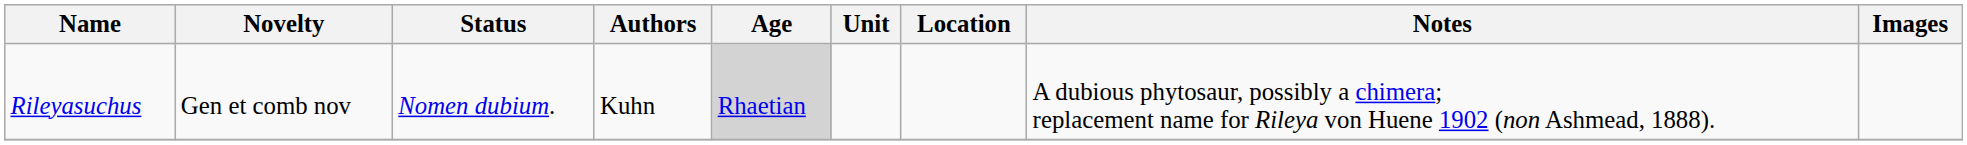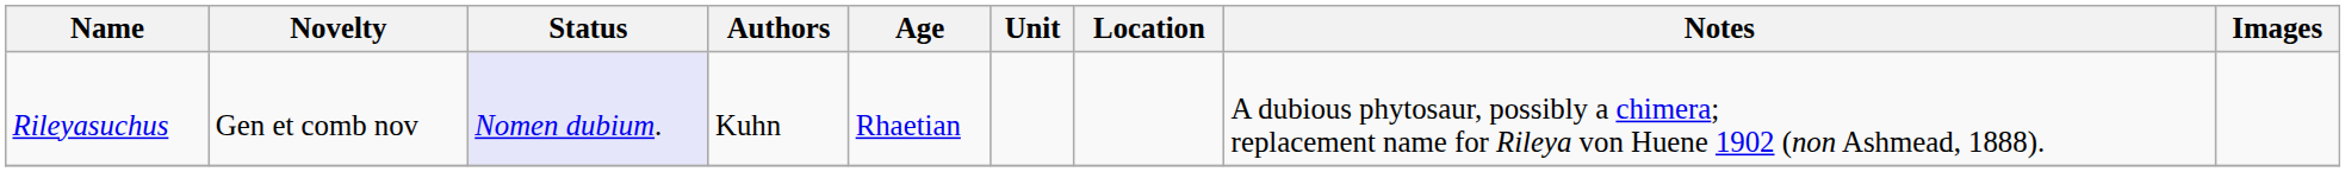Rileyasuchus | Status: no background -> lavender background
Rileyasuchus | Age: lightgrey background -> no background
